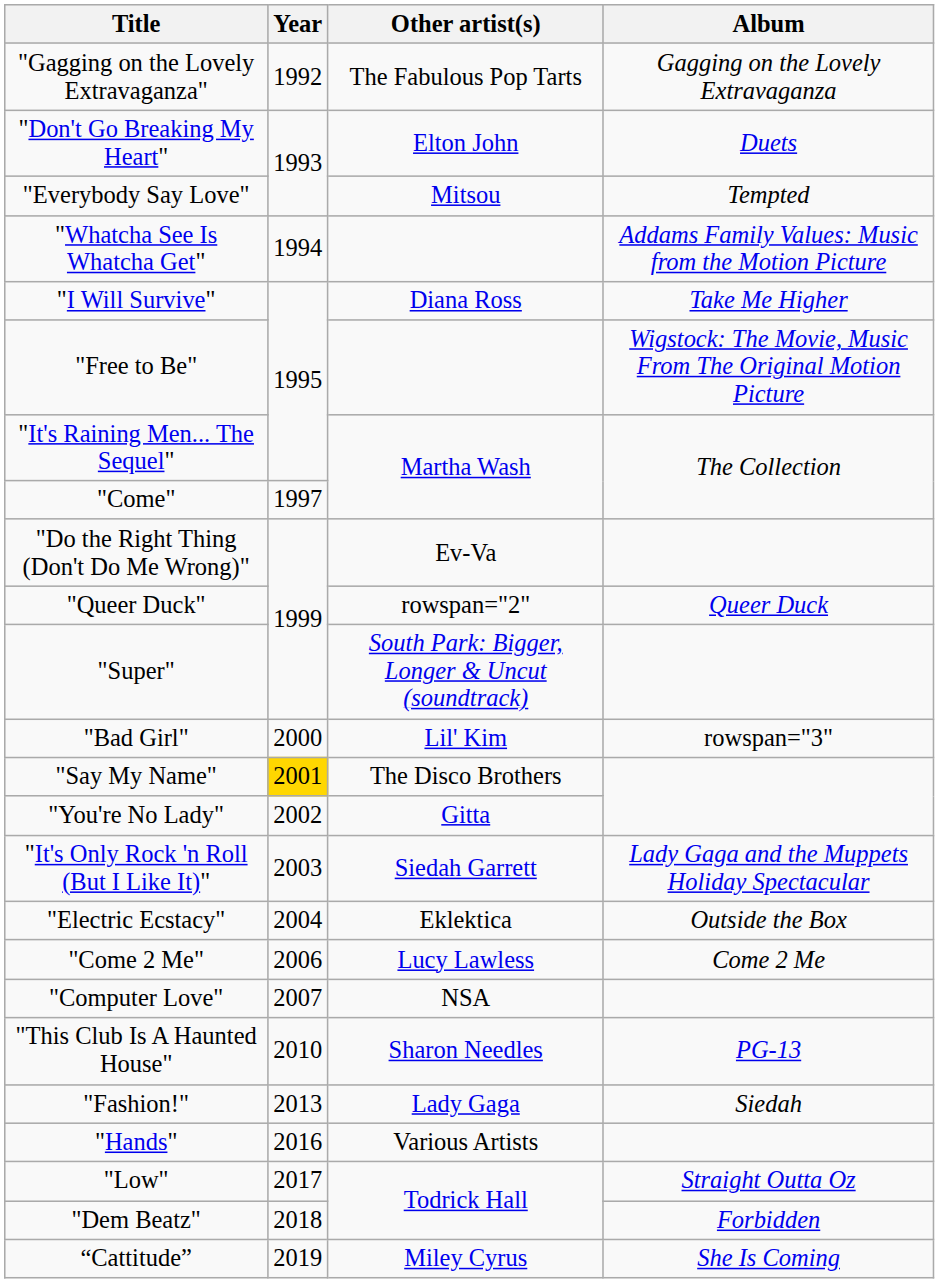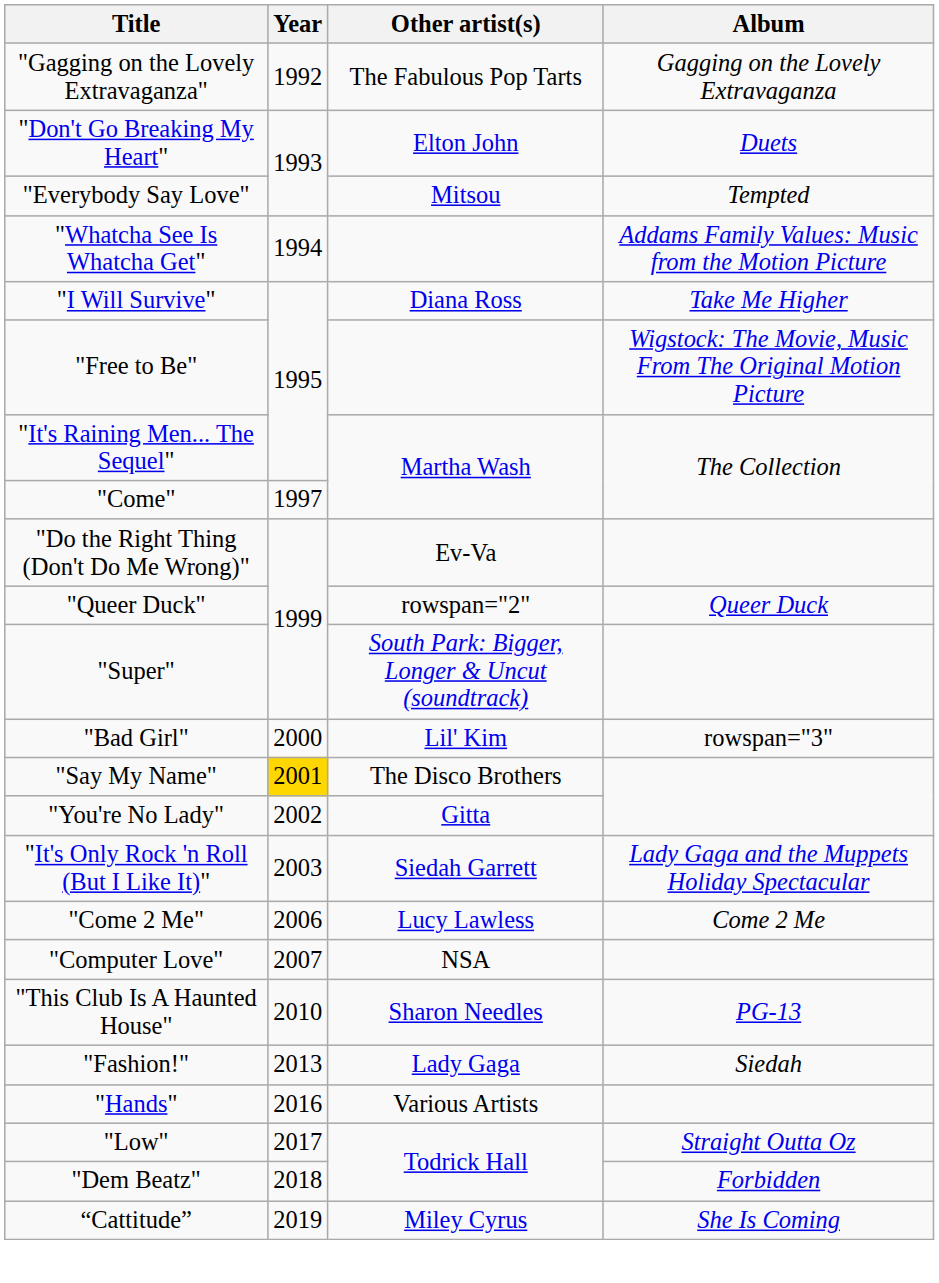- row: "Electric Ecstacy" | 2004 | Eklektica | Outside the Box
